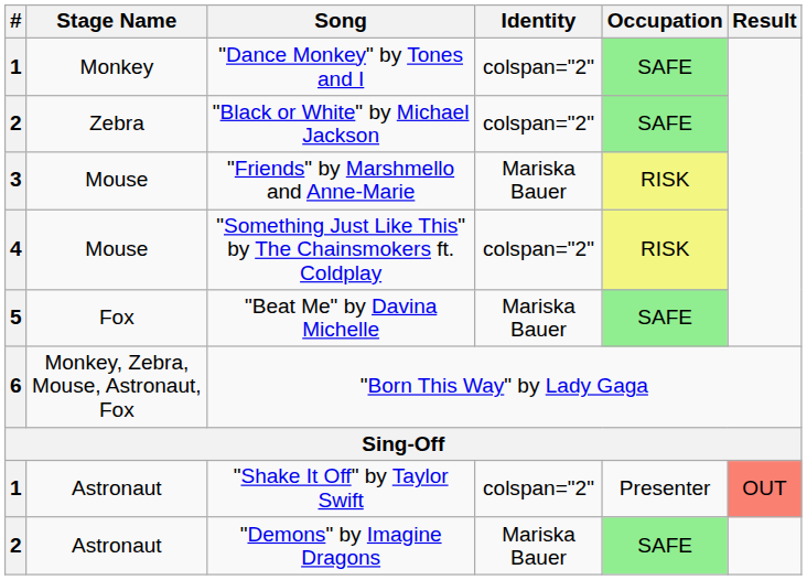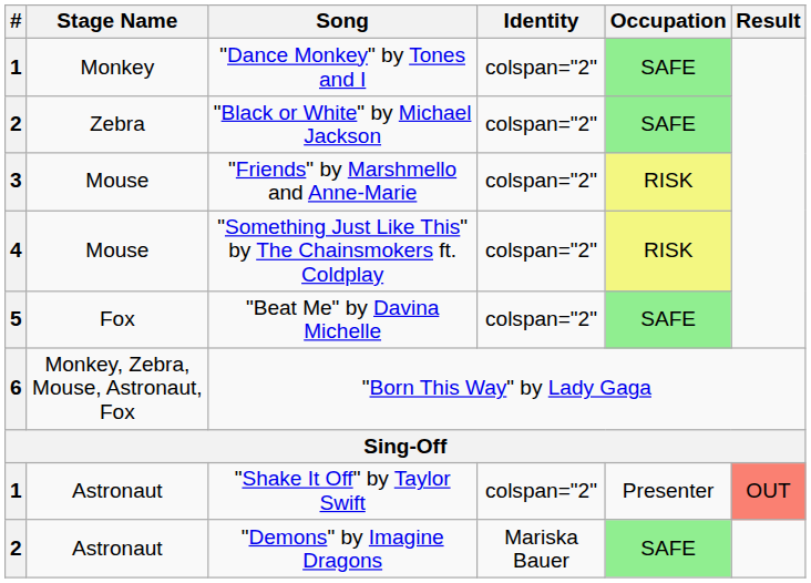"Friends" by Marshmello and Anne-Marie | Identity: Mariska Bauer -> colspan="2"
"Beat Me" by Davina Michelle | Identity: Mariska Bauer -> colspan="2"
